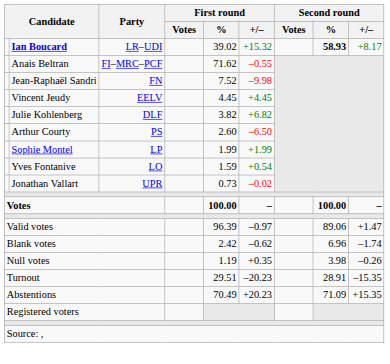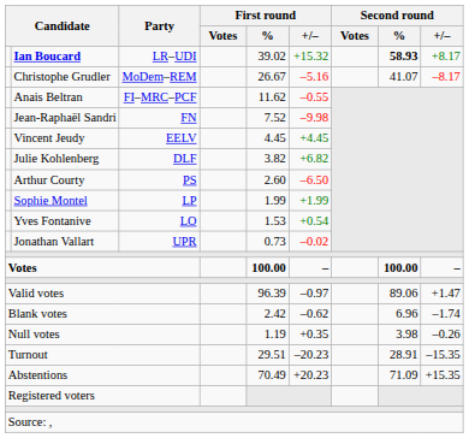+ row: Christophe Grudler | MoDem–REM | 26.67 | –5.16 | 41.07 | –8.17
Anais Beltran | First round / %: 71.62 -> 11.62
Yves Fontanive | First round / %: 1.59 -> 1.53
